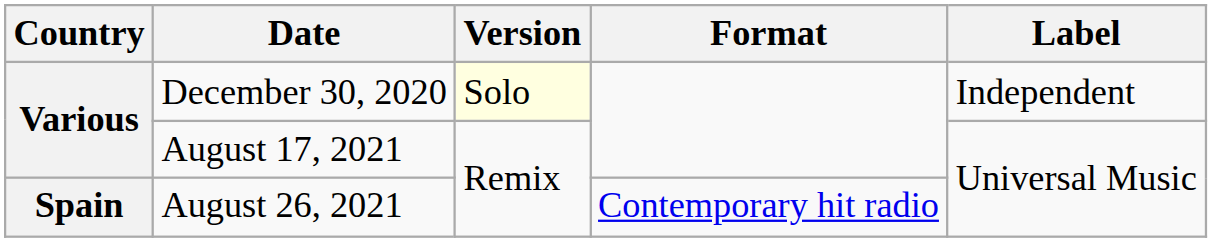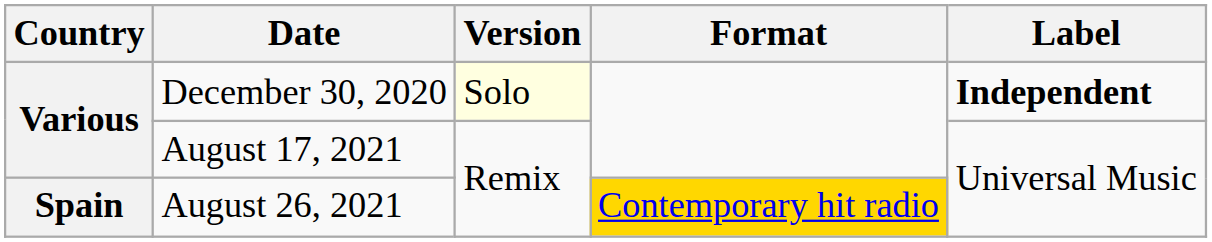December 30, 2020 | Label: normal -> bold
August 26, 2021 | Format: no background -> gold background
